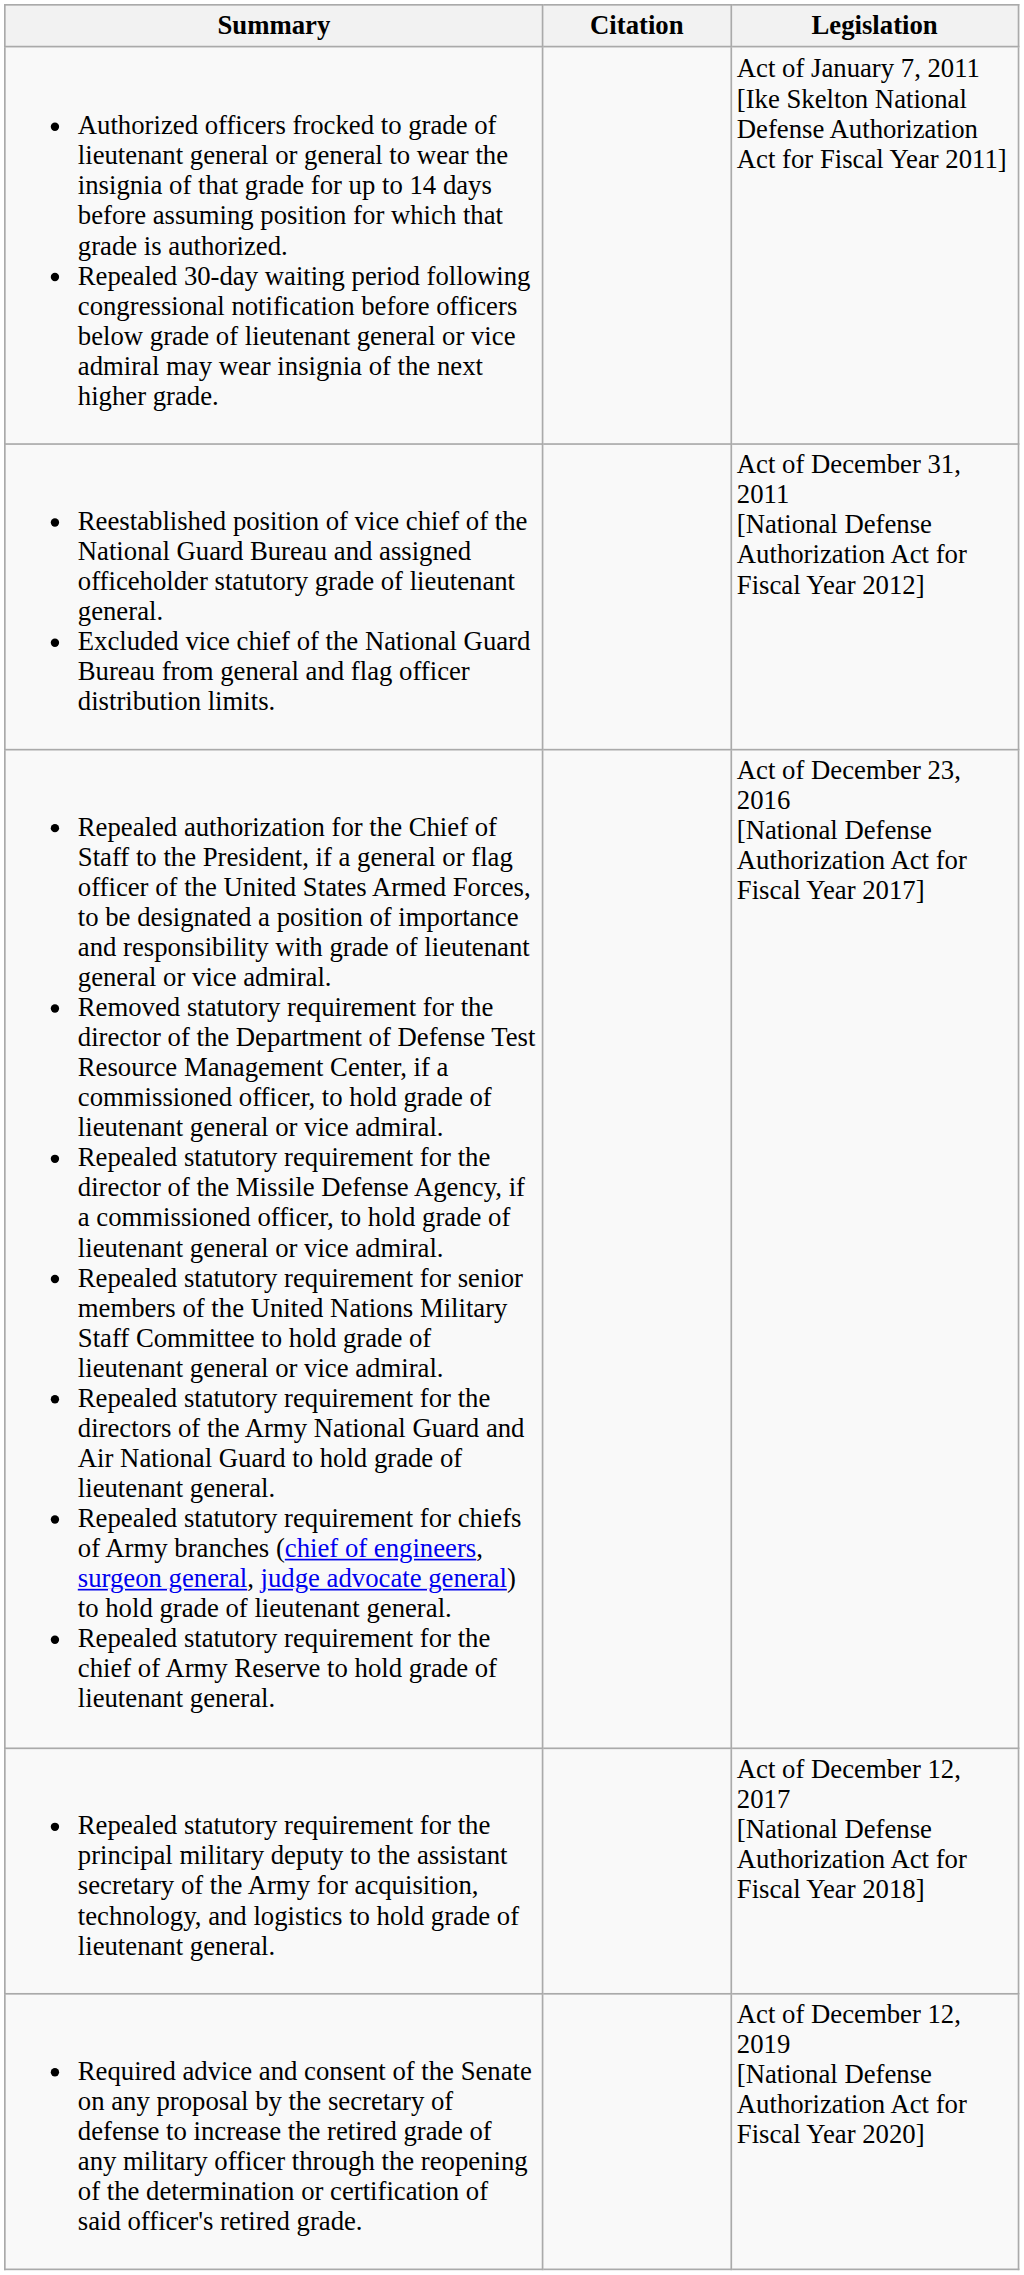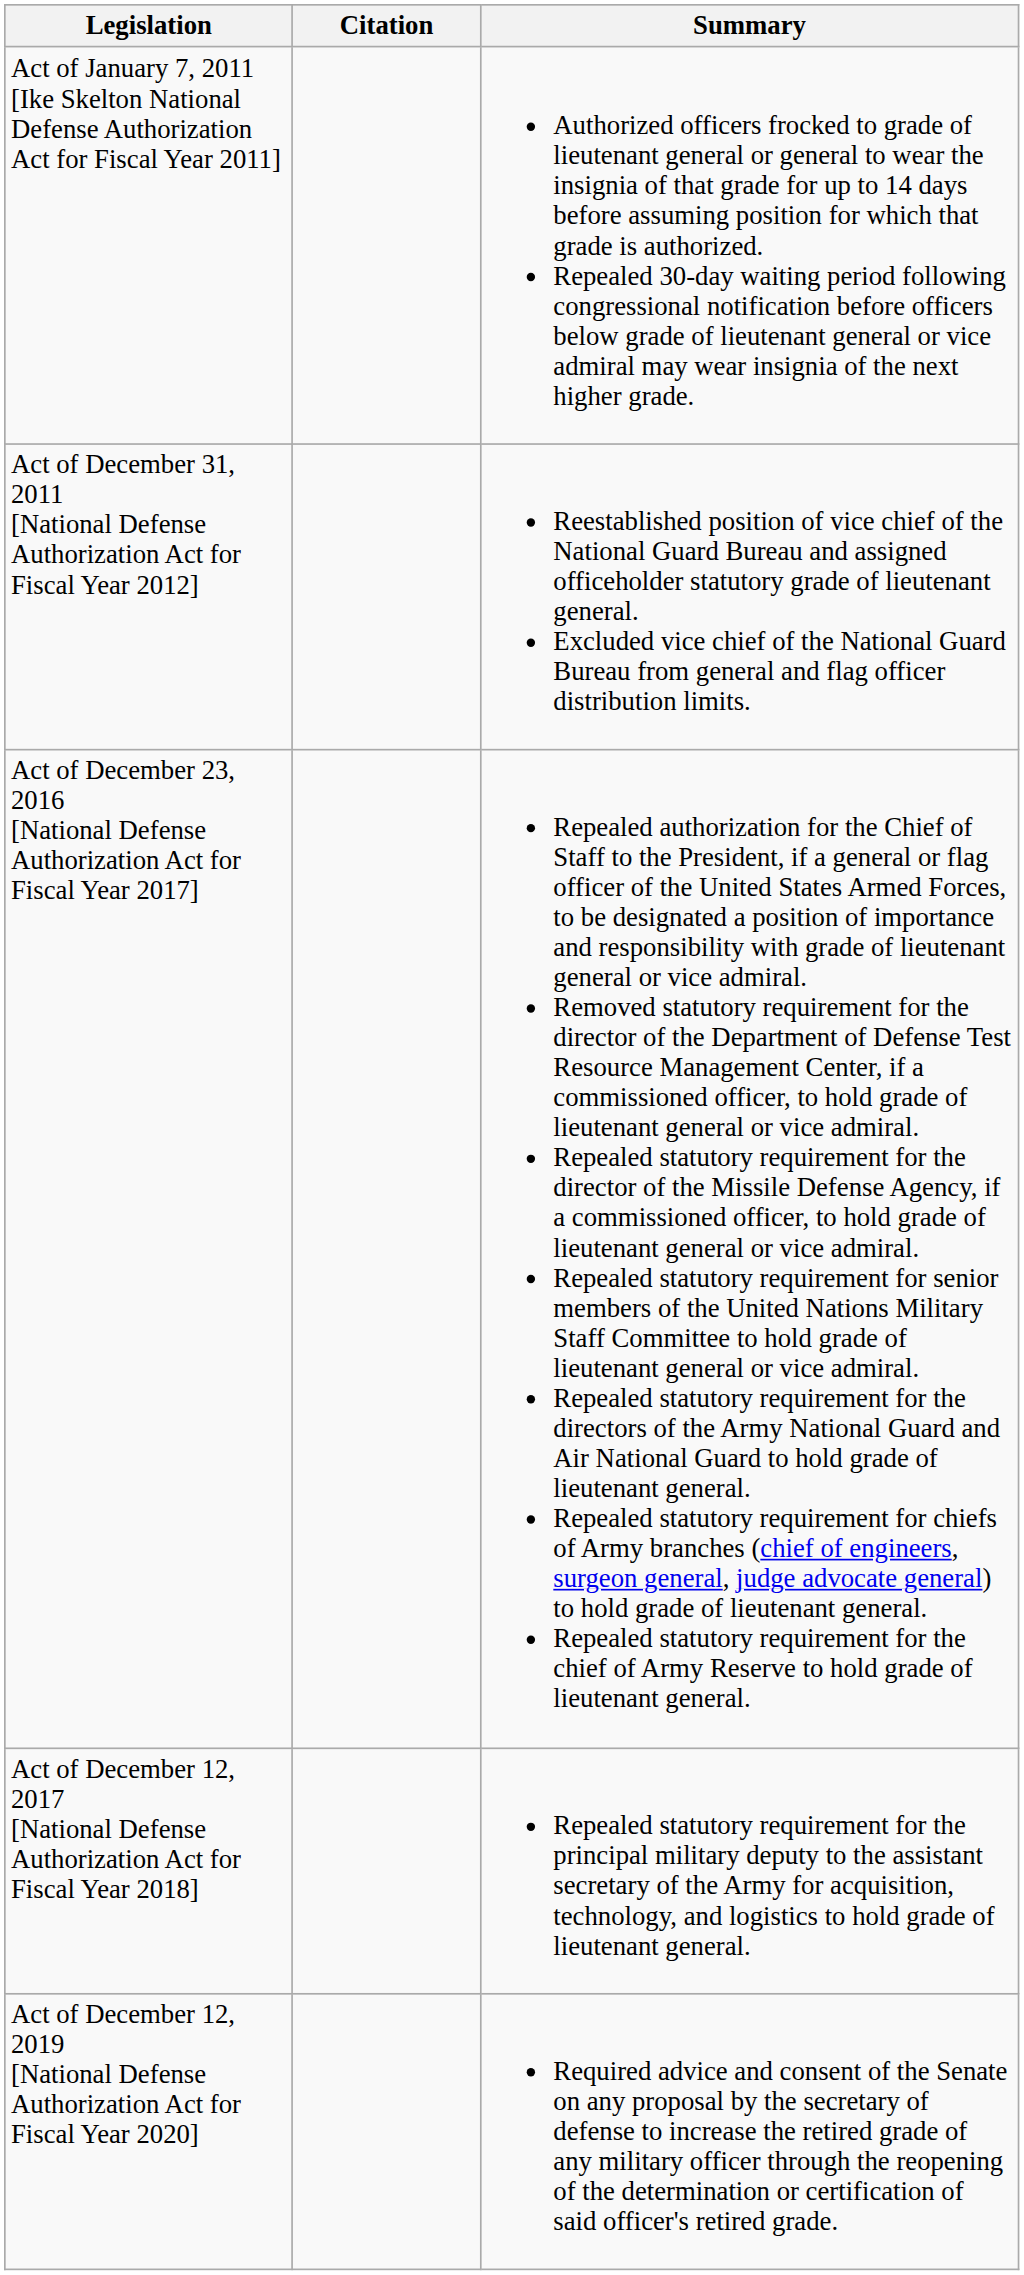columns swapped: Legislation <-> Summary
